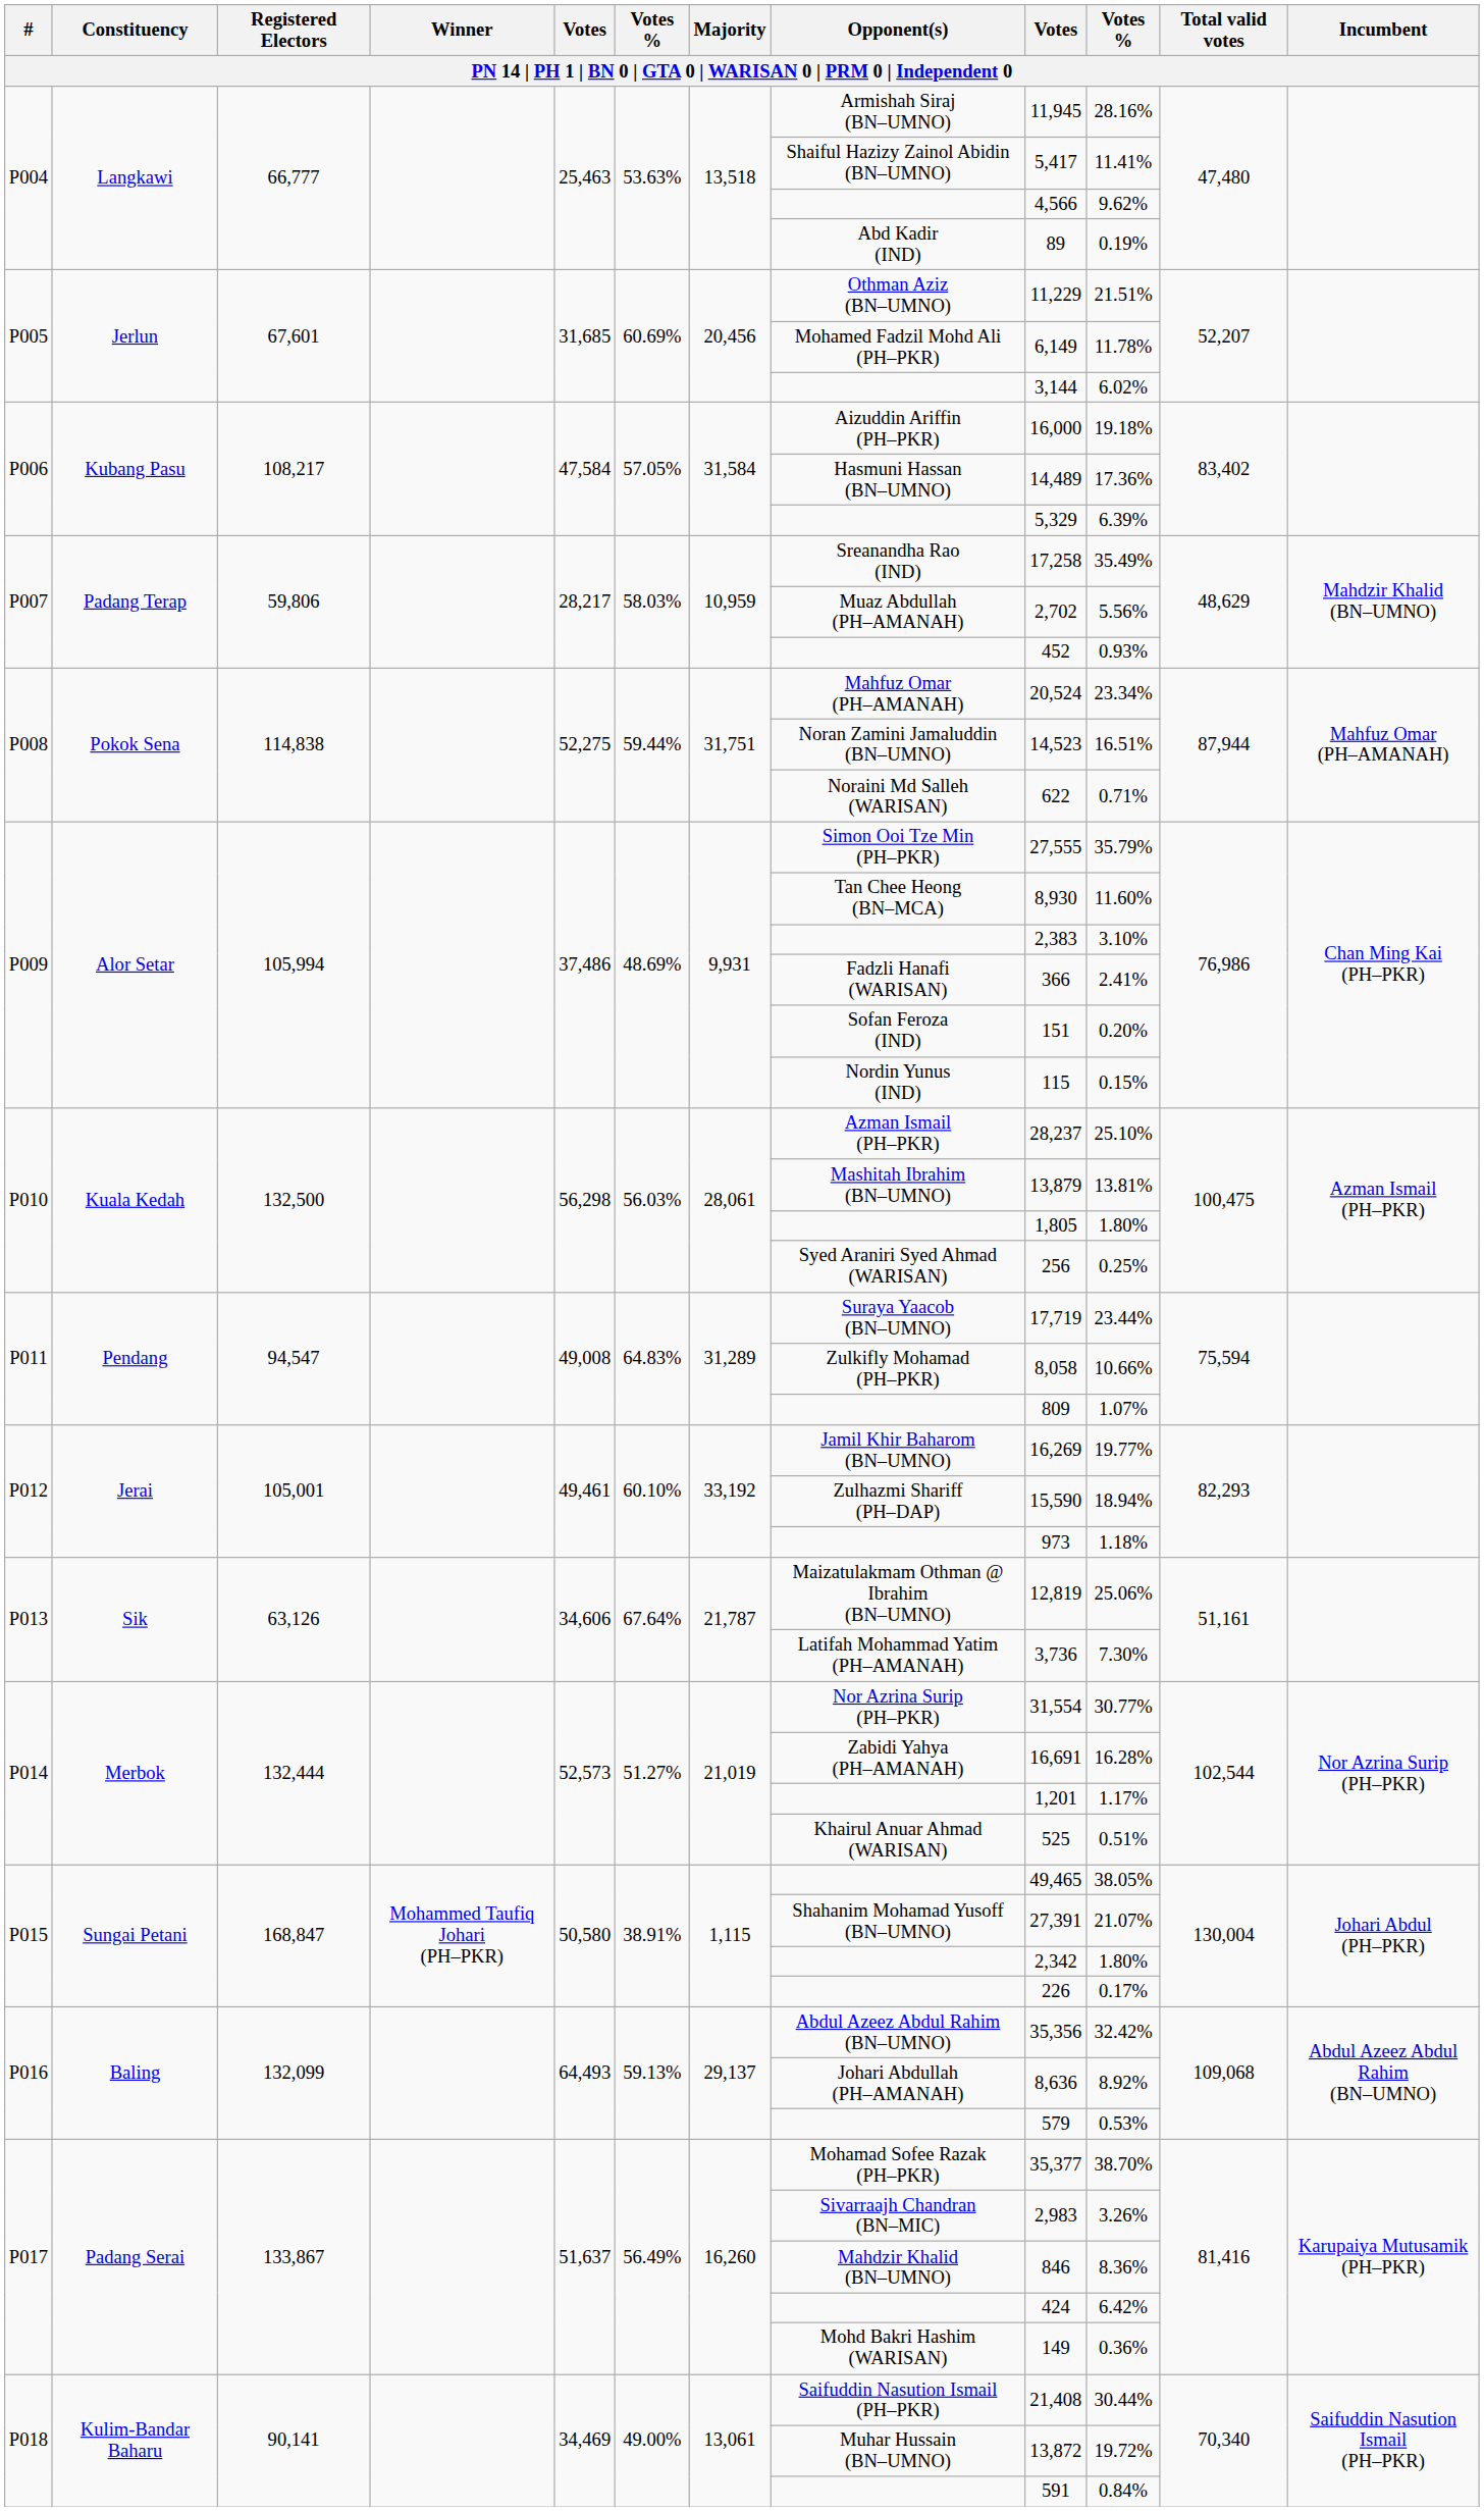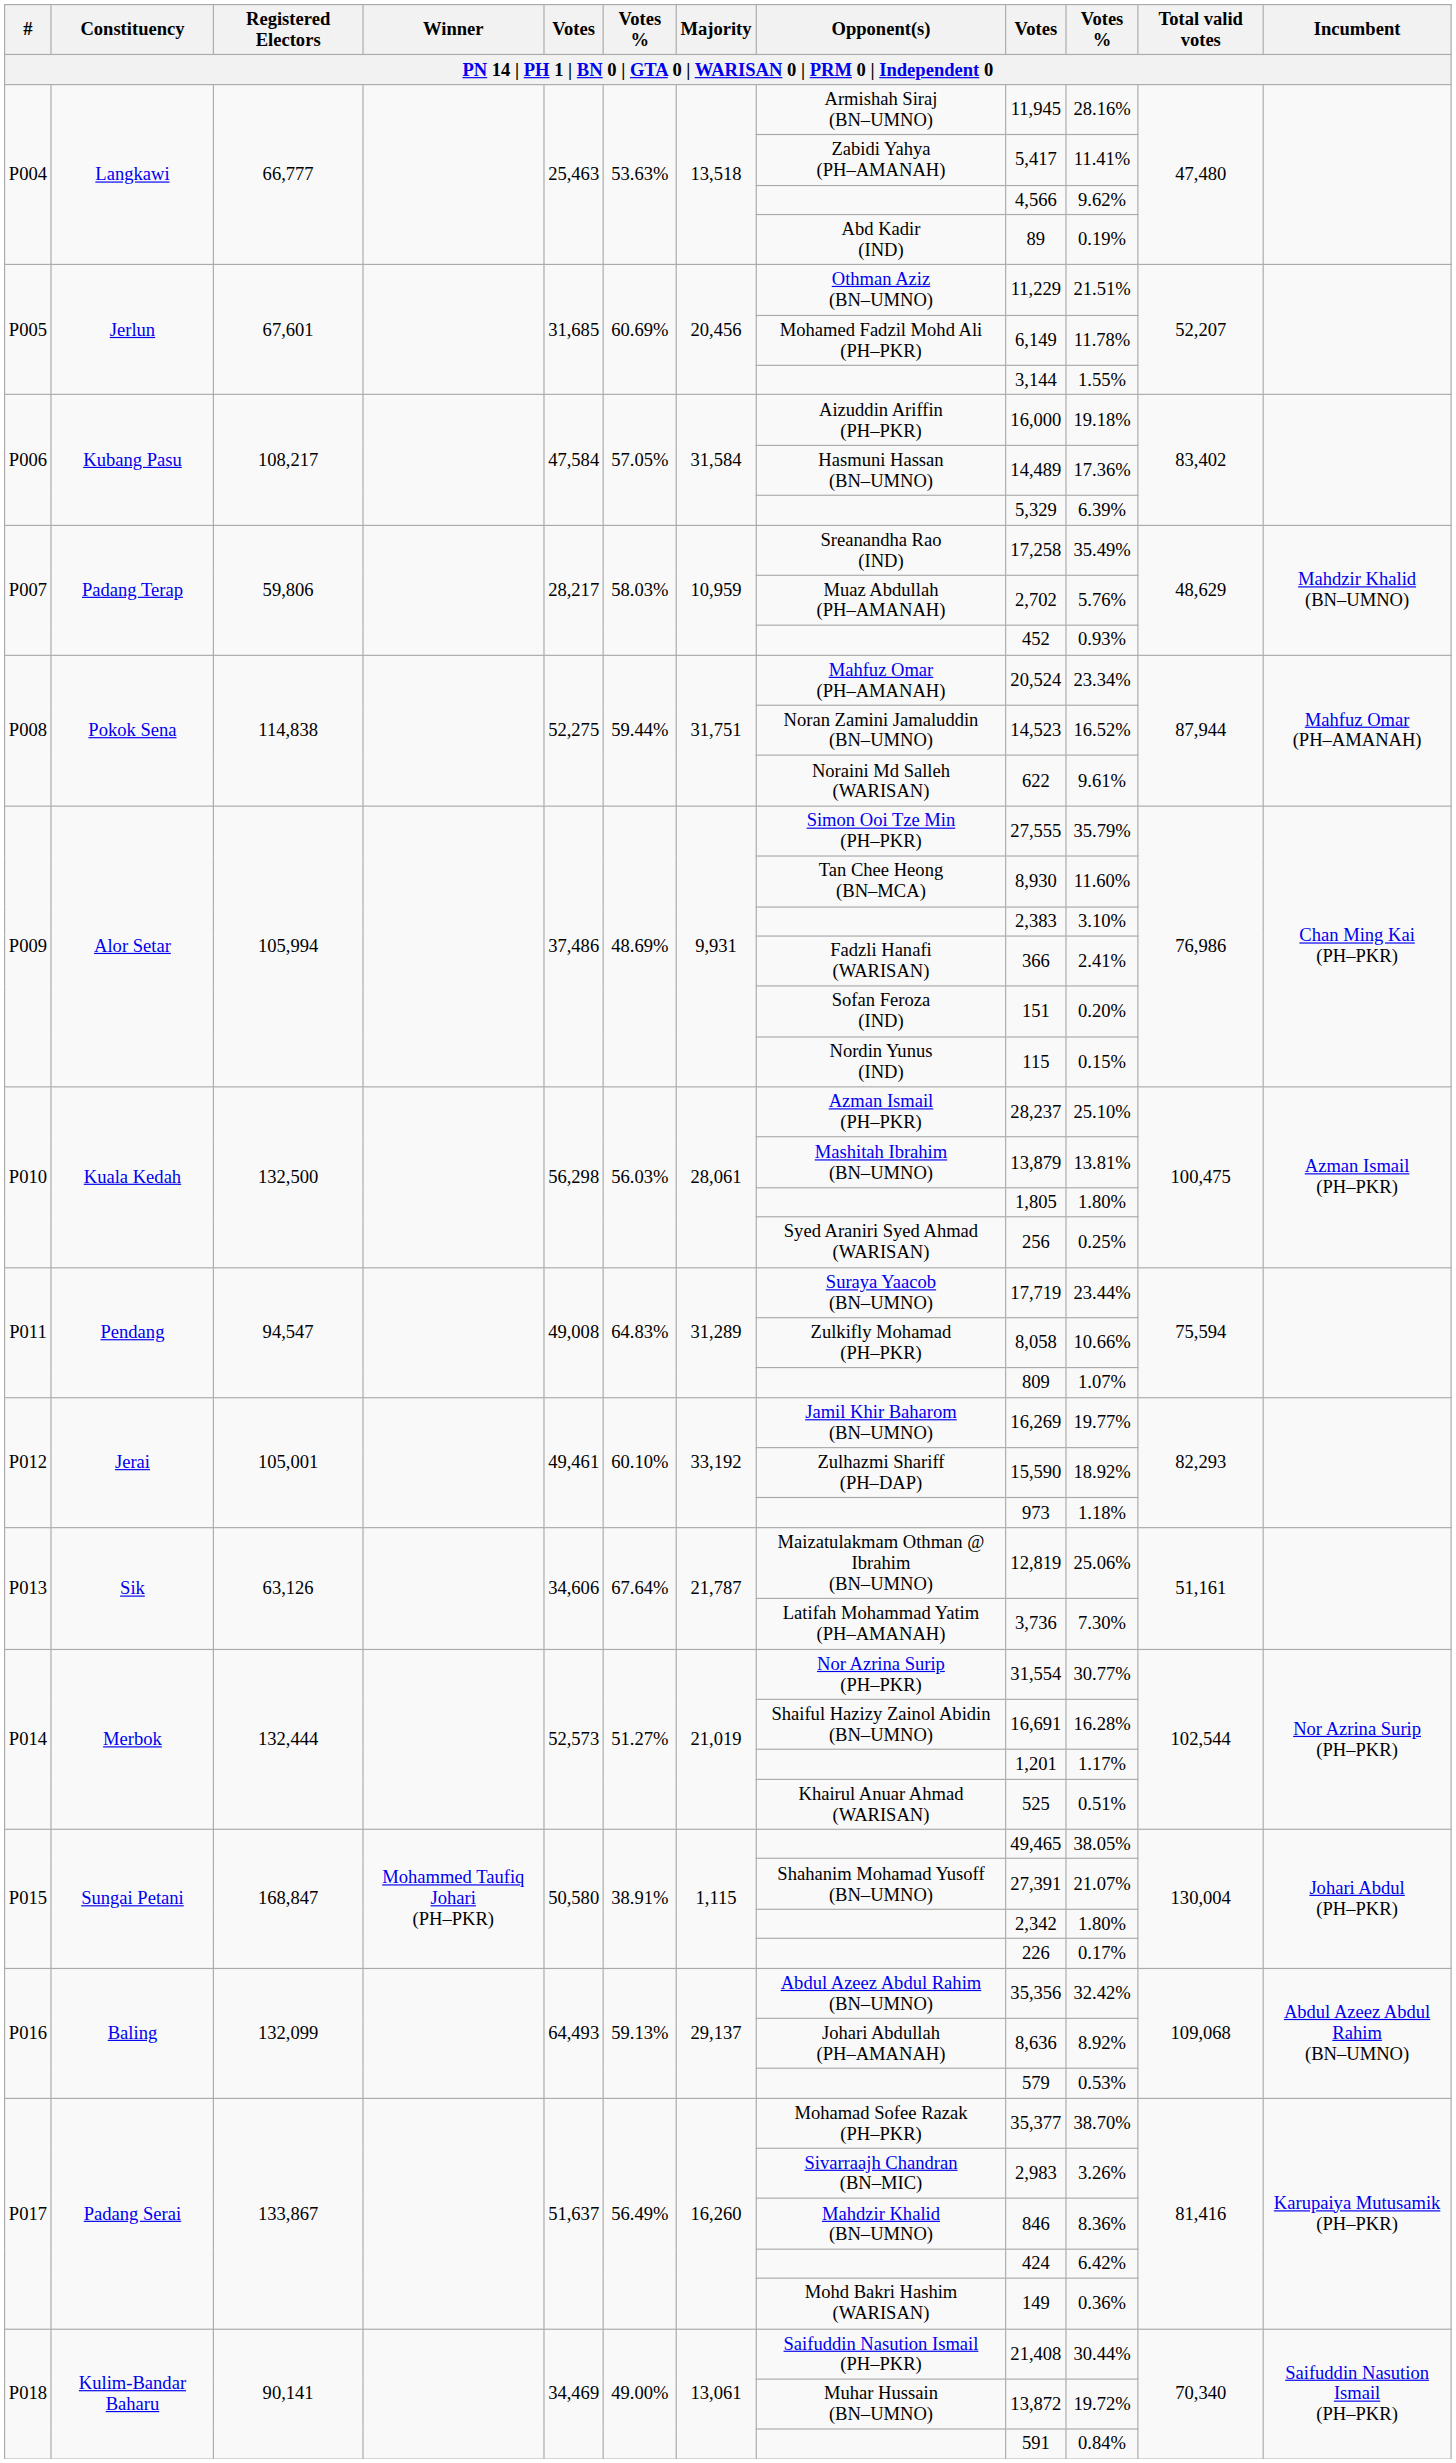row 4 | Opponent(s): Shaiful Hazizy Zainol Abidin (BN–UMNO) -> Zabidi Yahya (PH–AMANAH)
row 9 | column 10: 6.02% -> 1.55%
row 14 | column 10: 5.56% -> 5.76%
row 17 | column 10: 16.51% -> 16.52%
row 18 | column 10: 0.71% -> 9.61%
row 33 | column 10: 18.94% -> 18.92%
row 38 | Opponent(s): Zabidi Yahya (PH–AMANAH) -> Shaiful Hazizy Zainol Abidin (BN–UMNO)
